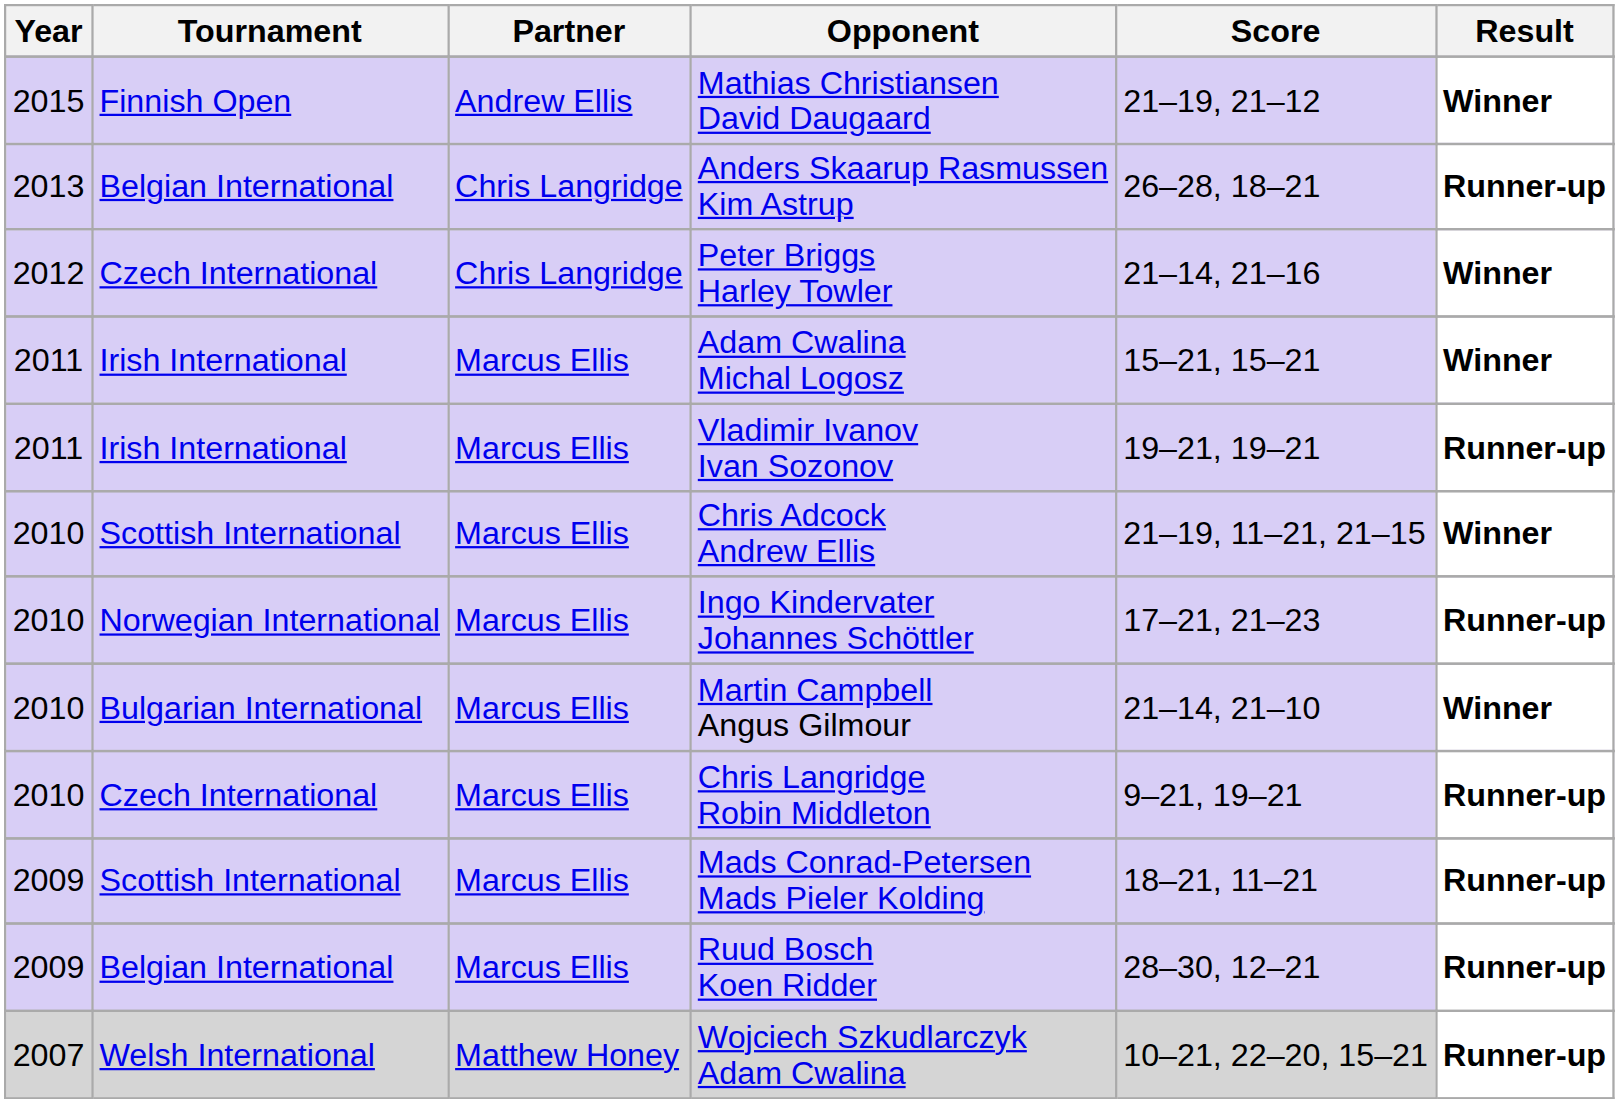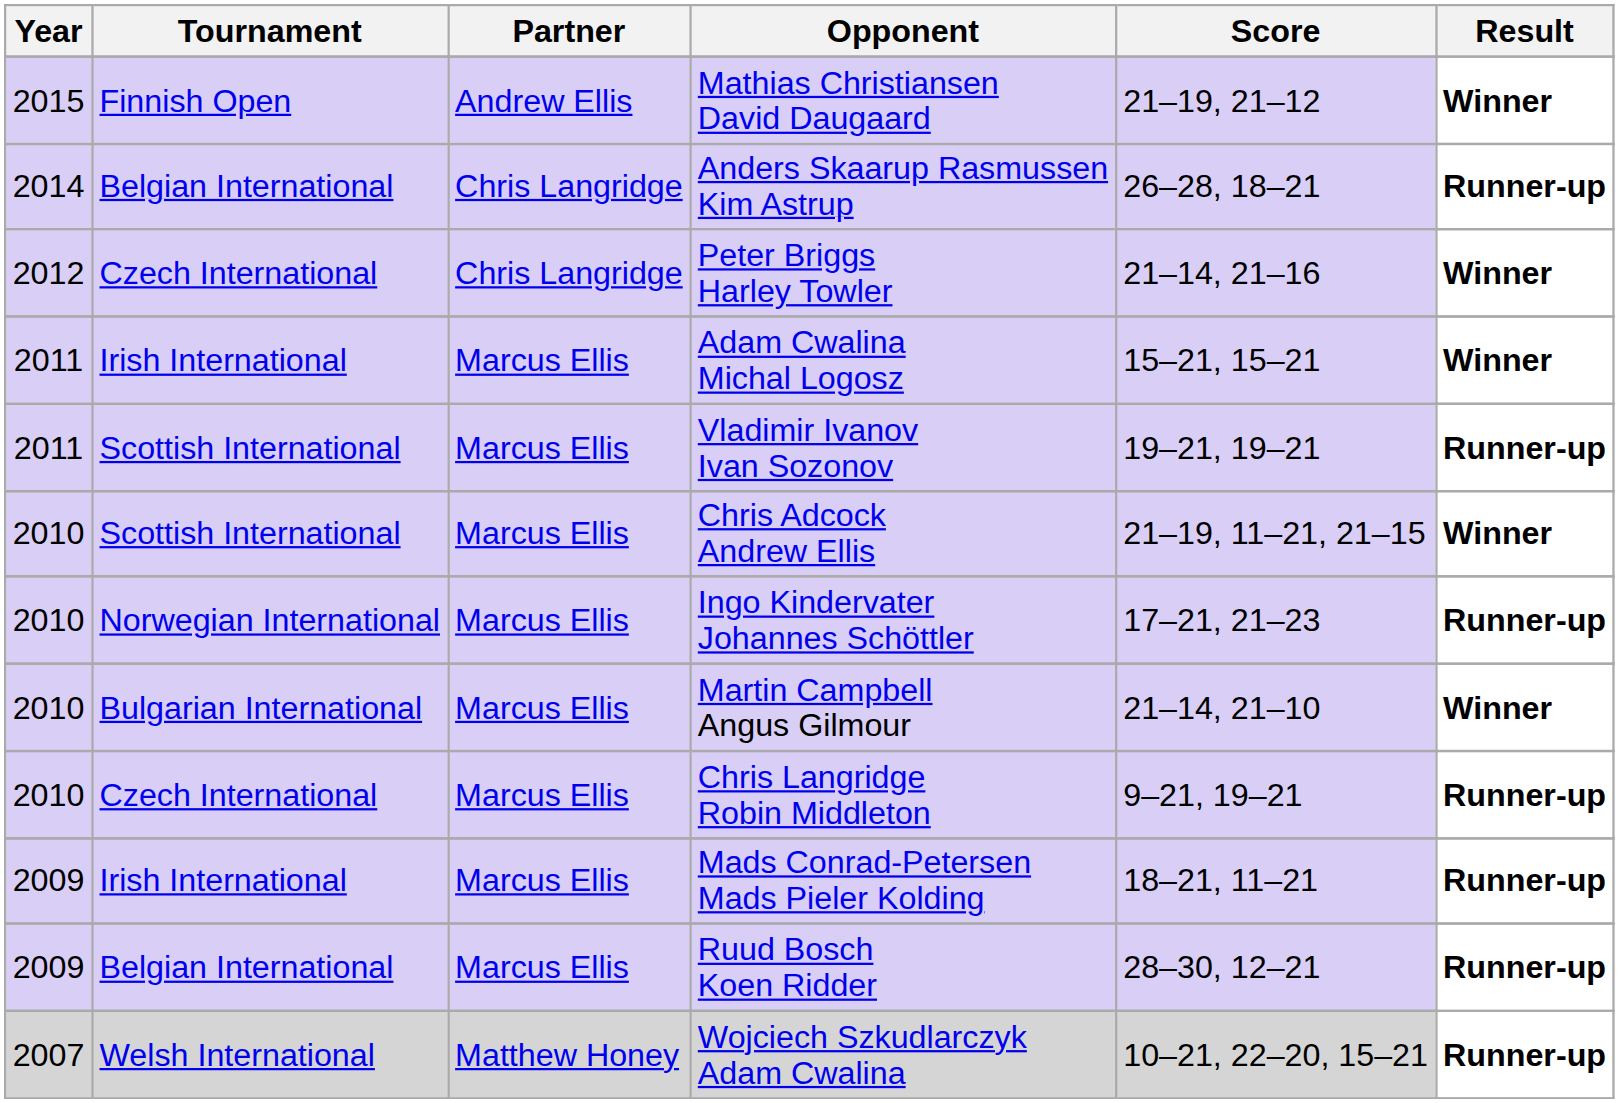Anders Skaarup Rasmussen Kim Astrup | Year: 2013 -> 2014
Vladimir Ivanov Ivan Sozonov | Tournament: Irish International -> Scottish International
Mads Conrad-Petersen Mads Pieler Kolding | Tournament: Scottish International -> Irish International
